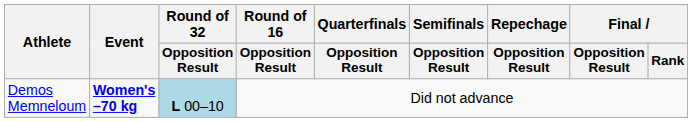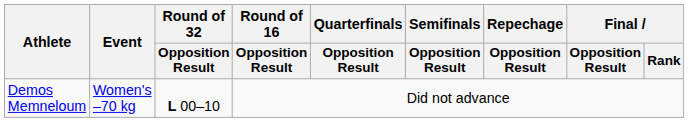Demos Memneloum | Event: bold -> normal
Demos Memneloum | Round of 32 / Opposition Result: lightblue background -> no background
